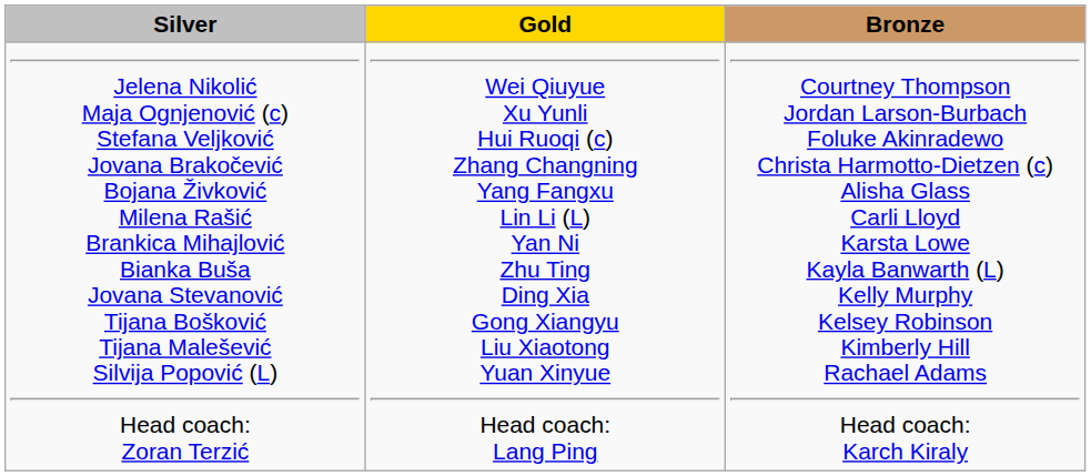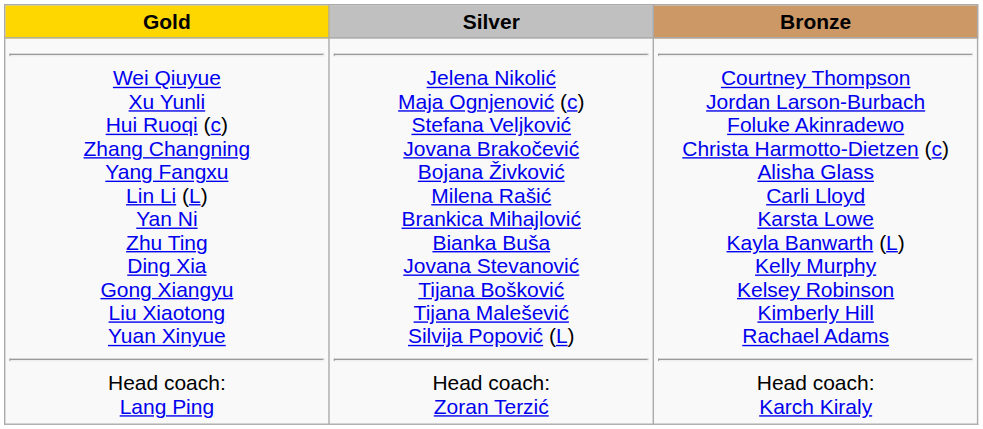columns swapped: Gold <-> Silver
